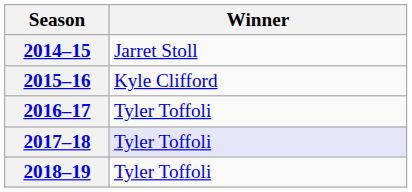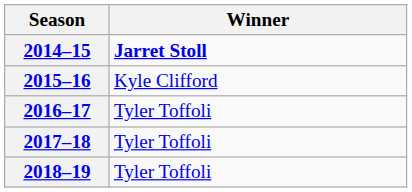2014–15 | Winner: normal -> bold
2017–18 | Winner: lavender background -> no background
